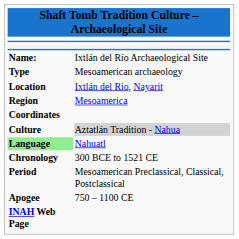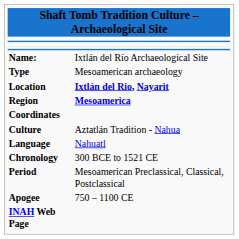Location | column 2: normal -> bold
Region | column 2: normal -> bold
Culture | column 2: lightgrey background -> no background
Language | column 1: lightgreen background -> no background
